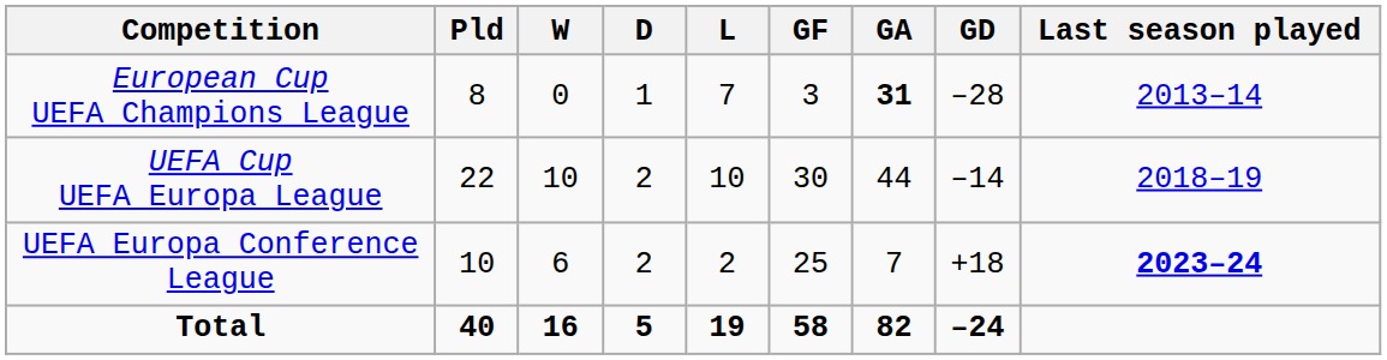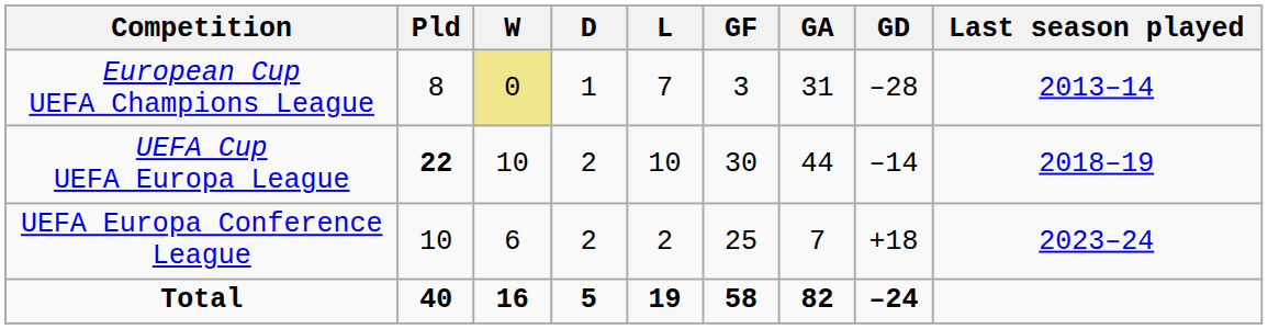European Cup UEFA Champions League | W: no background -> khaki background
European Cup UEFA Champions League | GA: bold -> normal
UEFA Cup UEFA Europa League | Pld: normal -> bold
UEFA Europa Conference League | Last season played: bold -> normal
